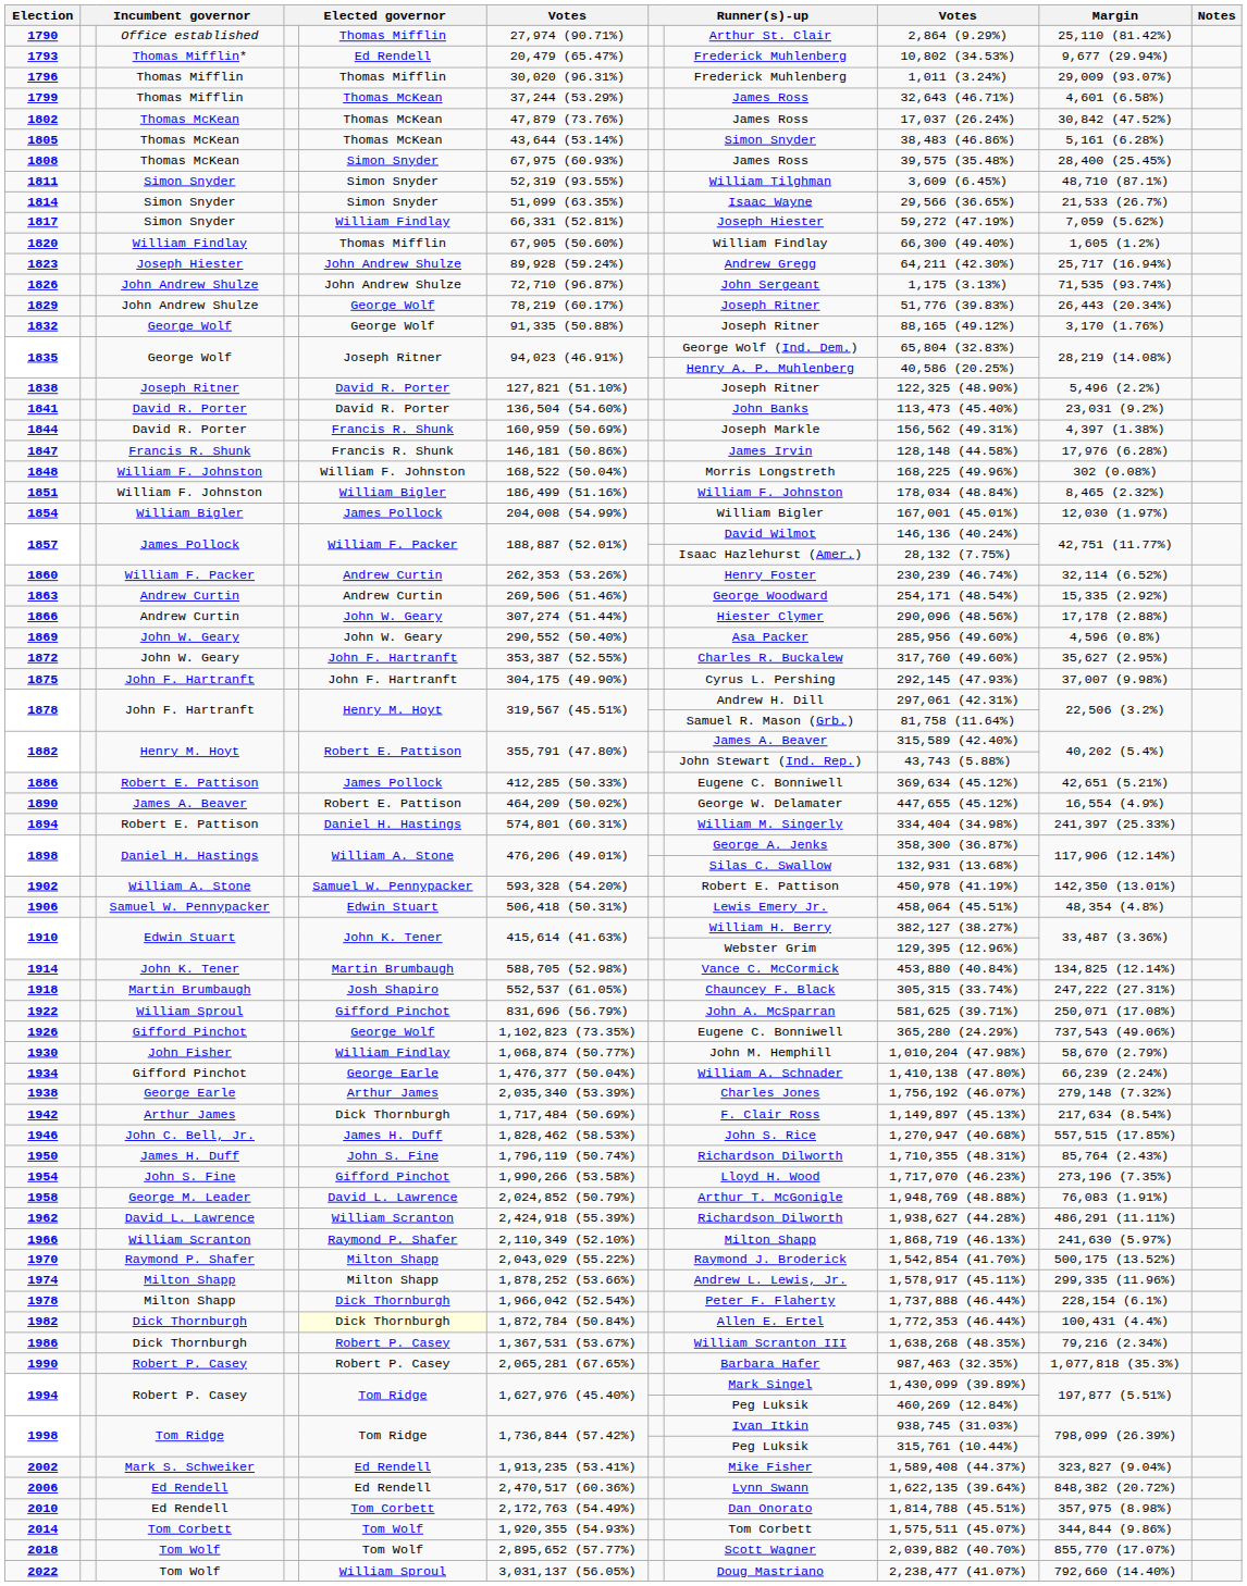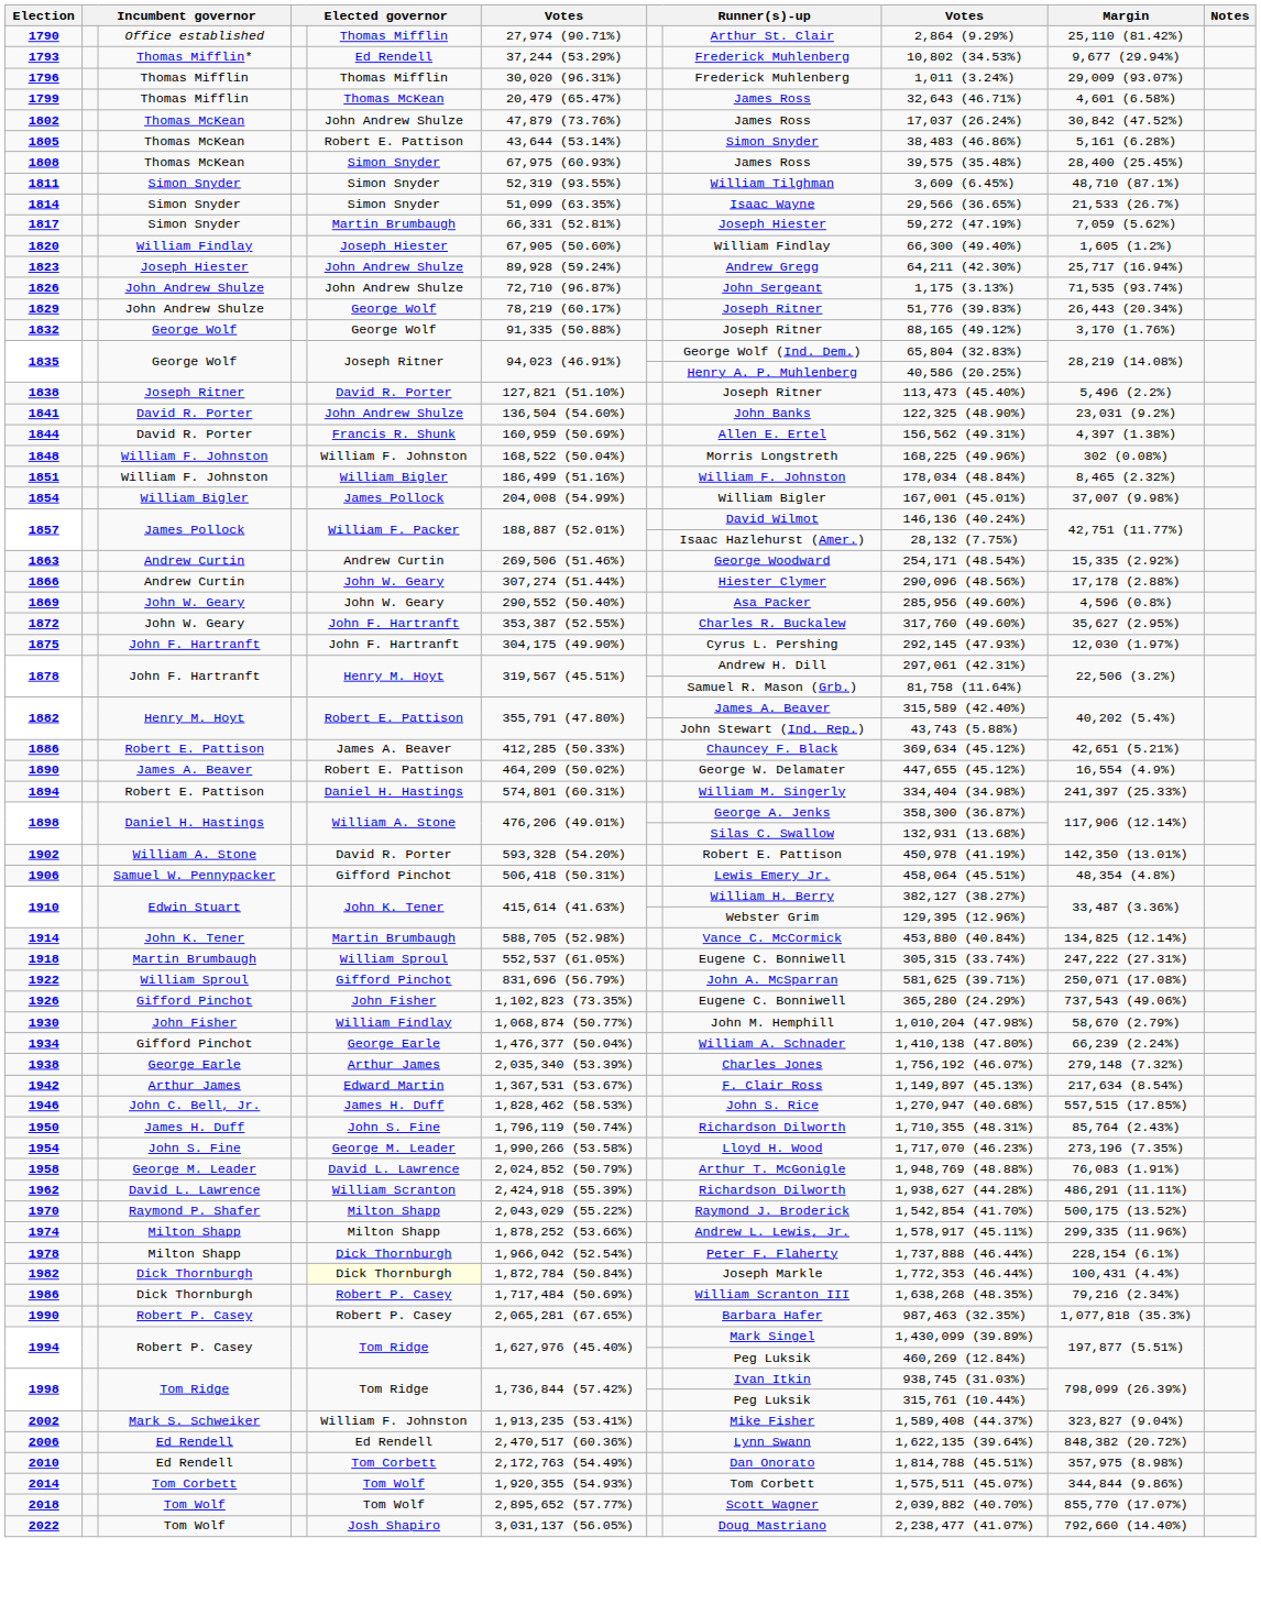1793 | column 6: 20,479 (65.47%) -> 37,244 (53.29%)
1799 | column 6: 37,244 (53.29%) -> 20,479 (65.47%)
1802 | column 5: Thomas McKean -> John Andrew Shulze
1805 | column 5: Thomas McKean -> Robert E. Pattison
1817 | column 5: William Findlay -> Martin Brumbaugh
1820 | column 5: Thomas Mifflin -> Joseph Hiester
1838 | column 9: 122,325 (48.90%) -> 113,473 (45.40%)
1841 | column 5: David R. Porter -> John Andrew Shulze
1841 | column 9: 113,473 (45.40%) -> 122,325 (48.90%)
1844 | column 8: Joseph Markle -> Allen E. Ertel
- row: 1847 | Francis R. Shunk | Francis R. Shunk | 146,181 (50.86%) | James Irvin | 128,148 (44.58%) | 17,976 (6.28%)
1854 | Margin: 12,030 (1.97%) -> 37,007 (9.98%)
- row: 1860 | William F. Packer | Andrew Curtin | 262,353 (53.26%) | Henry Foster | 230,239 (46.74%) | 32,114 (6.52%)
1875 | Margin: 37,007 (9.98%) -> 12,030 (1.97%)
1886 | column 5: James Pollock -> James A. Beaver
1886 | column 8: Eugene C. Bonniwell -> Chauncey F. Black
1902 | column 5: Samuel W. Pennypacker -> David R. Porter
1906 | column 5: Edwin Stuart -> Gifford Pinchot
1918 | column 5: Josh Shapiro -> William Sproul
1918 | column 8: Chauncey F. Black -> Eugene C. Bonniwell
1926 | column 5: George Wolf -> John Fisher
1942 | column 5: Dick Thornburgh -> Edward Martin
1942 | column 6: 1,717,484 (50.69%) -> 1,367,531 (53.67%)
1954 | column 5: Gifford Pinchot -> George M. Leader
- row: 1966 | William Scranton | Raymond P. Shafer | 2,110,349 (52.10%) | Milton Shapp | 1,868,719 (46.13%) | 241,630 (5.97%)
1982 | column 8: Allen E. Ertel -> Joseph Markle
1986 | column 6: 1,367,531 (53.67%) -> 1,717,484 (50.69%)
2002 | column 5: Ed Rendell -> William F. Johnston
2022 | column 5: William Sproul -> Josh Shapiro
